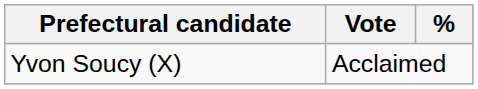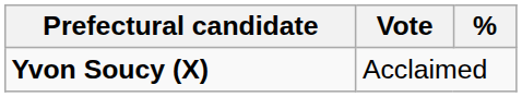Yvon Soucy (X) | Prefectural candidate: normal -> bold
